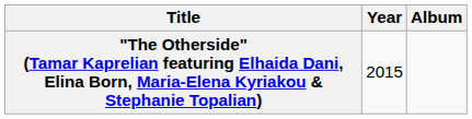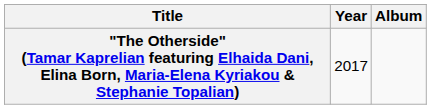row 2 | Year: 2015 -> 2017
